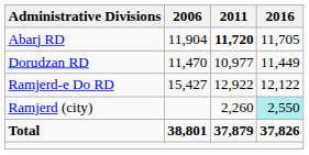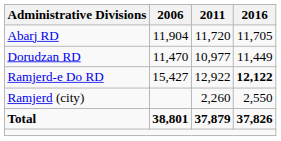Abarj RD | 2011: bold -> normal
Ramjerd-e Do RD | 2016: normal -> bold
Ramjerd (city) | 2016: paleturquoise background -> no background
